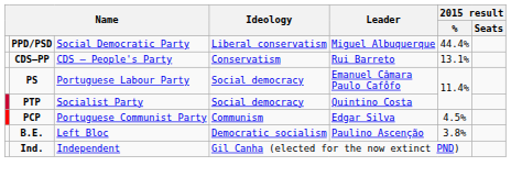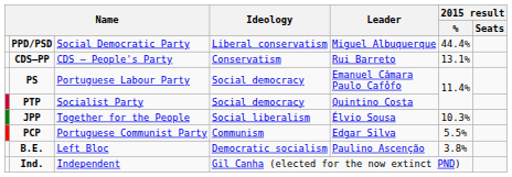+ row: JPP | Together for the People | Social liberalism | Élvio Sousa | 10.3%
PCP | 2015 result / %: 4.5% -> 5.5%
